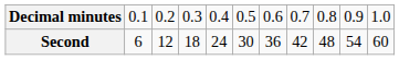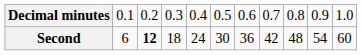Second | column 3: normal -> bold
